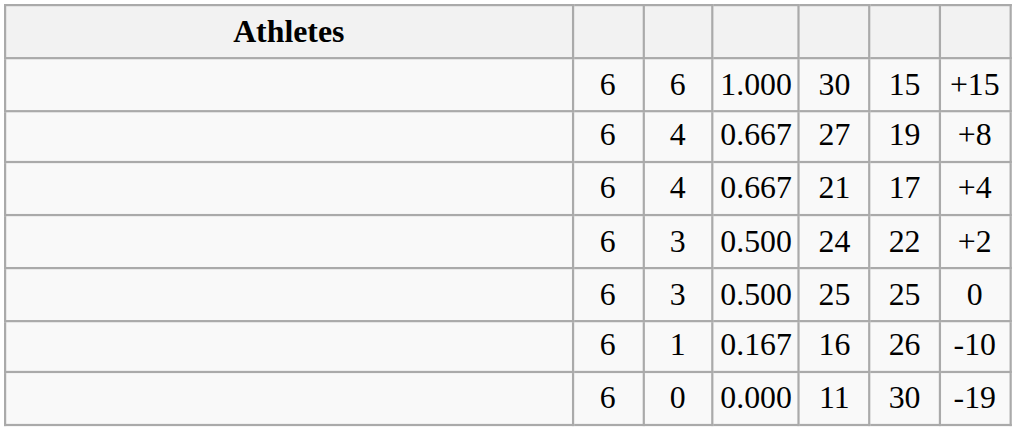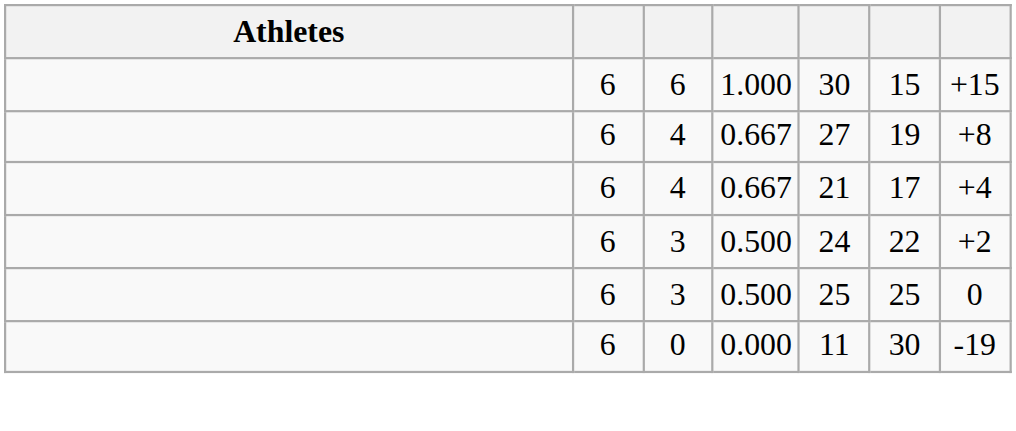- row: 6 | 1 | 0.167 | 16 | 26 | -10
